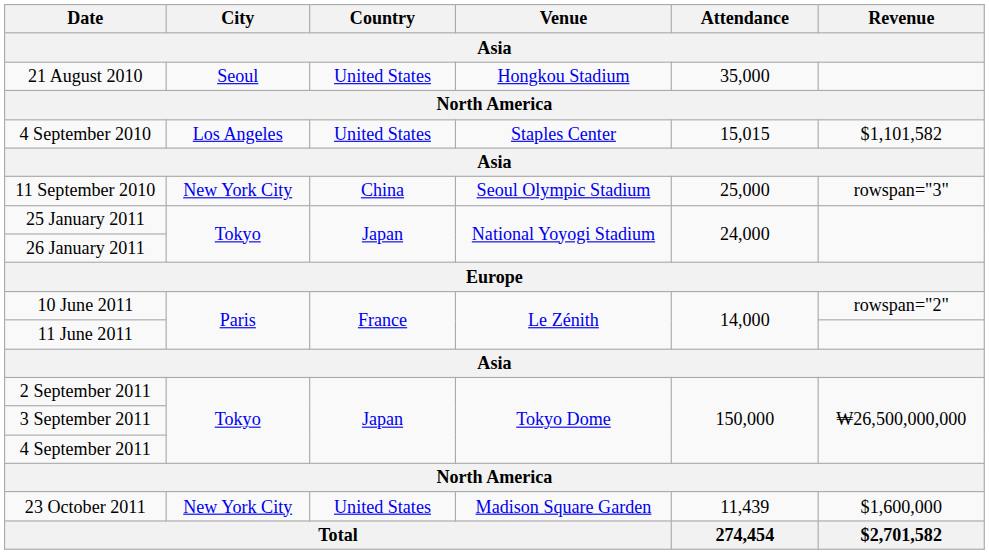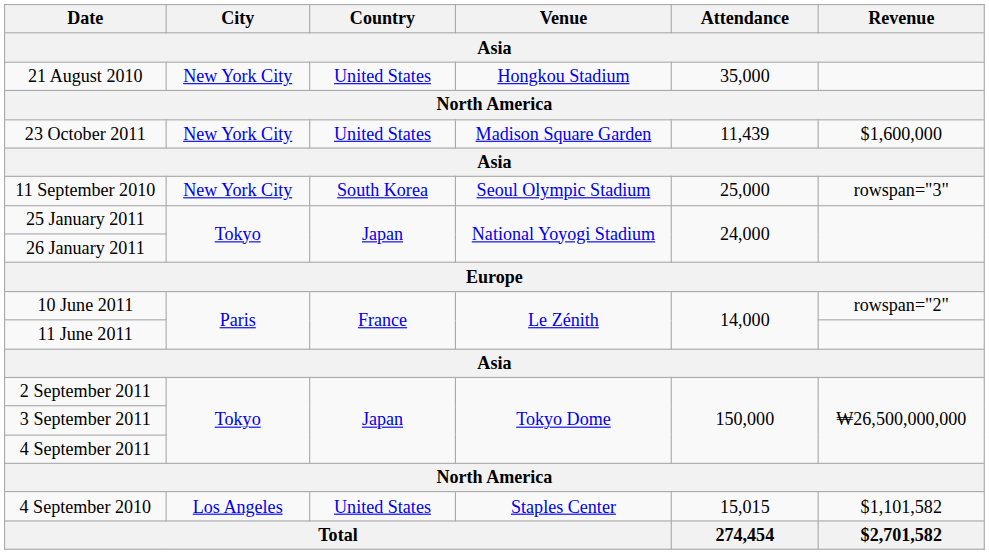21 August 2010 | City: Seoul -> New York City
rows swapped: 4 September 2010 <-> 23 October 2011
11 September 2010 | Country: China -> South Korea
